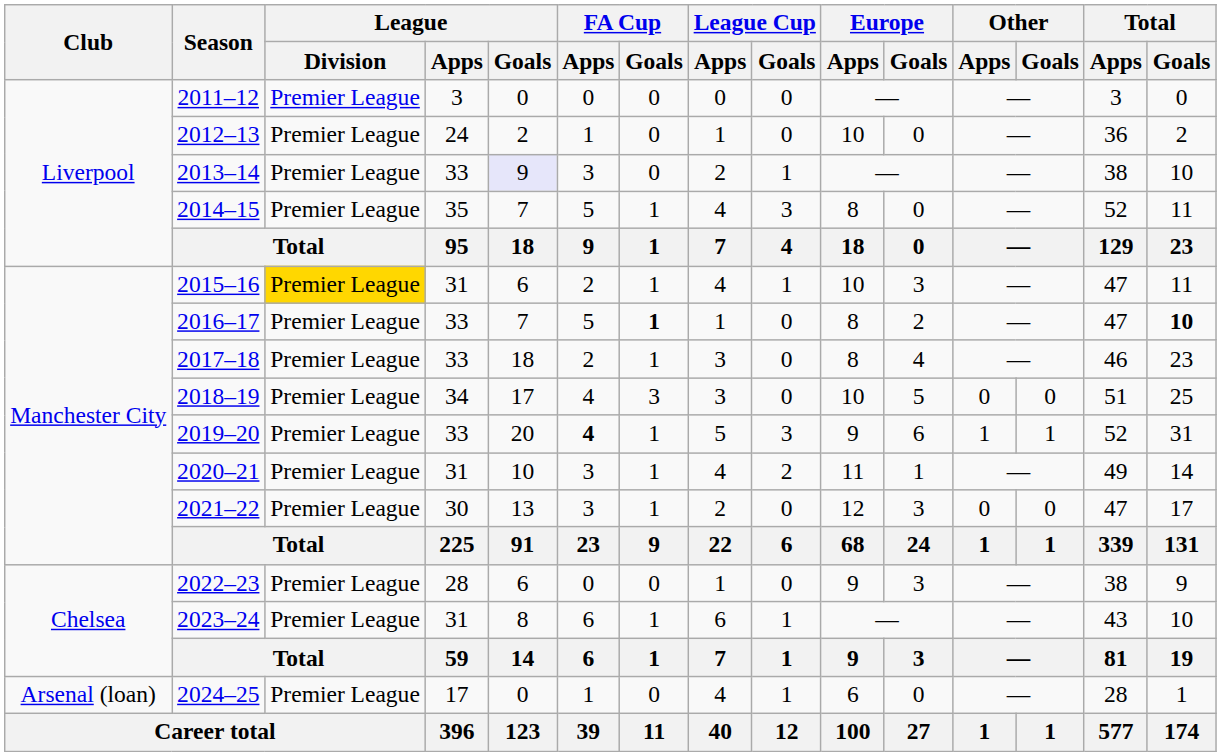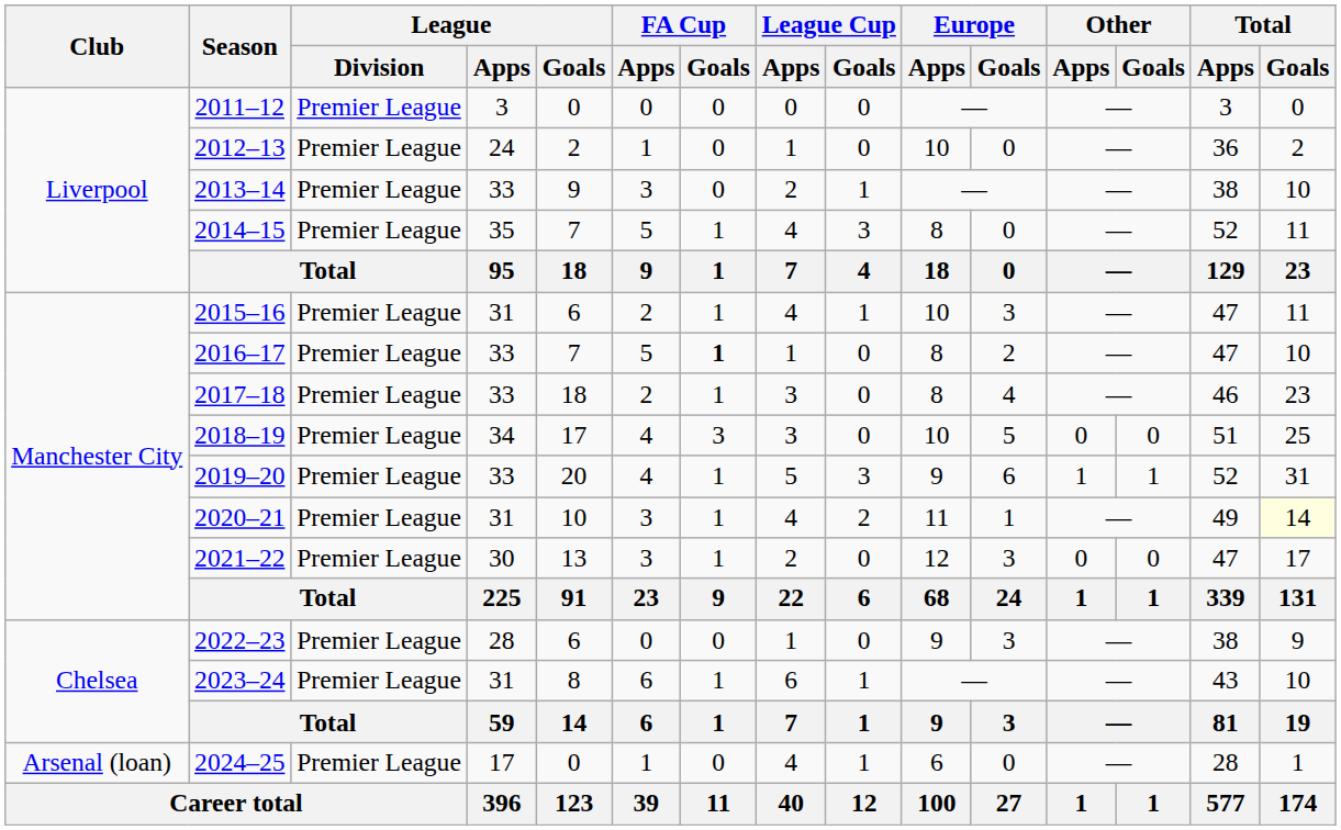2013–14 | League / Goals: lavender background -> no background
2015–16 | League / Division: gold background -> no background
2016–17 | Total / Goals: bold -> normal
2019–20 | FA Cup / Apps: bold -> normal
2020–21 | Total / Goals: no background -> lightyellow background
